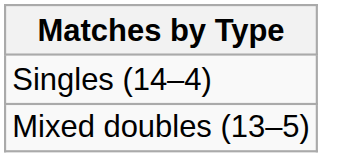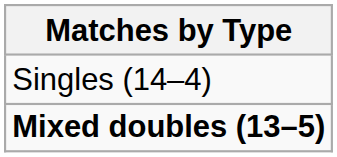row 3 | column 1: normal -> bold
